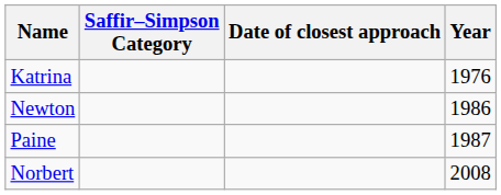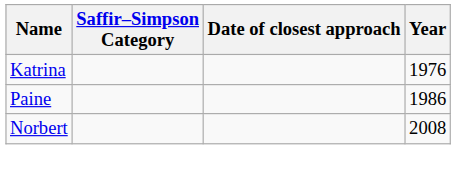- row: Newton | 1986
Paine | Year: 1987 -> 1986
